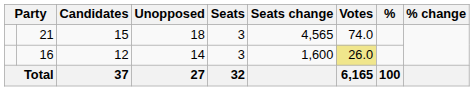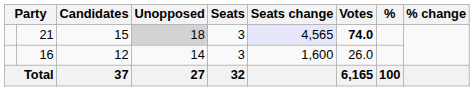21 | Unopposed: no background -> lightgrey background
21 | Seats change: no background -> lavender background
21 | Votes: normal -> bold
16 | Votes: khaki background -> no background
